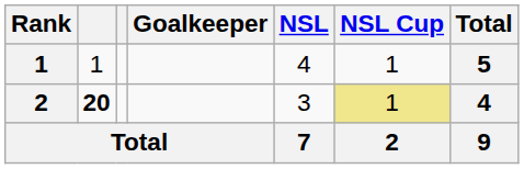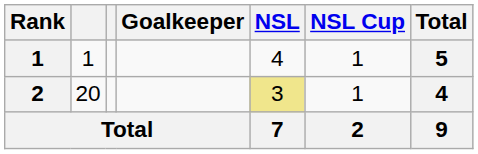row 3 | column 2: bold -> normal
row 3 | NSL: no background -> khaki background
row 3 | NSL Cup: khaki background -> no background
